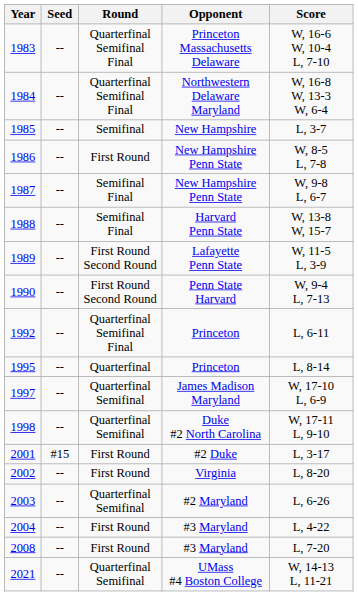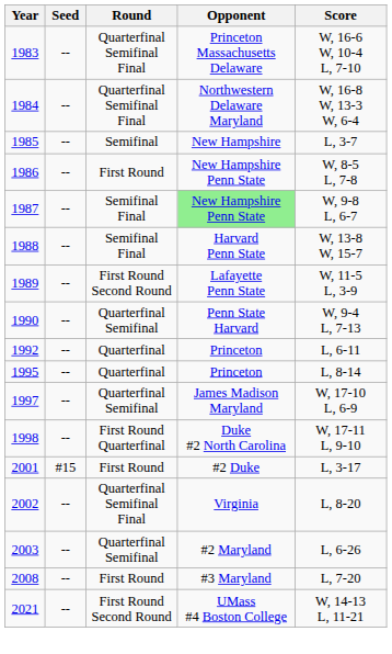1987 | Opponent: no background -> lightgreen background
1990 | Round: First Round Second Round -> Quarterfinal Semifinal
1992 | Round: Quarterfinal Semifinal Final -> Quarterfinal
1998 | Round: Quarterfinal Semifinal -> First Round Quarterfinal
2002 | Round: First Round -> Quarterfinal Semifinal Final
- row: 2004 | -- | First Round | #3 Maryland | L, 4-22
2021 | Round: Quarterfinal Semifinal -> First Round Second Round
